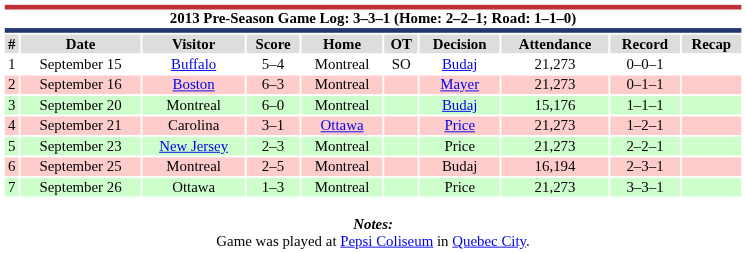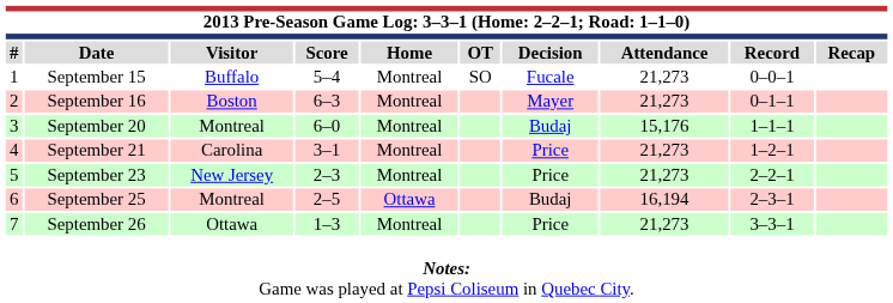September 15 | Decision: Budaj -> Fucale
September 21 | Home: Ottawa -> Montreal
September 25 | Home: Montreal -> Ottawa
